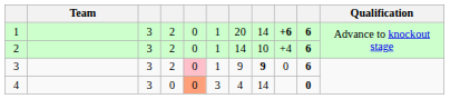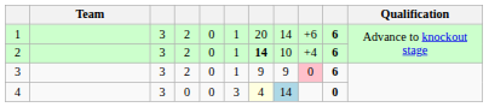row 2 | column 9: bold -> normal
row 3 | column 7: normal -> bold
row 4 | column 5: pink background -> no background
row 4 | column 8: bold -> normal
row 4 | column 9: no background -> pink background
row 5 | column 5: lightsalmon background -> no background
row 5 | column 7: no background -> lightyellow background
row 5 | column 8: no background -> lightblue background
